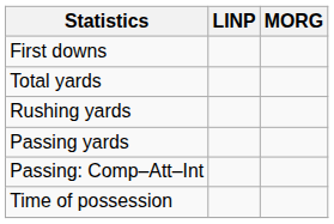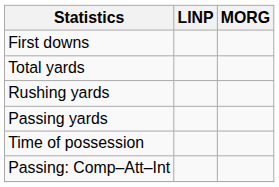rows swapped: Passing: Comp–Att–Int <-> Time of possession
